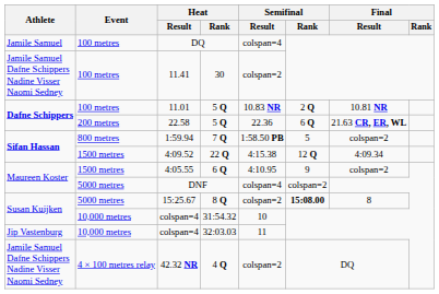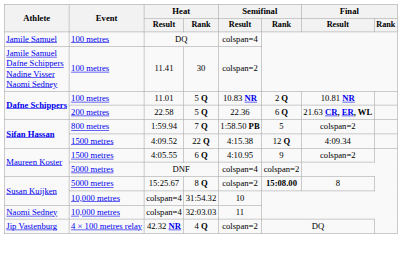colspan=4 / 32:03.03 | Athlete: Jip Vastenburg -> Naomi Sedney
42.32 NR | Athlete: Jamile Samuel Dafne Schippers Nadine Visser Naomi Sedney -> Jip Vastenburg
